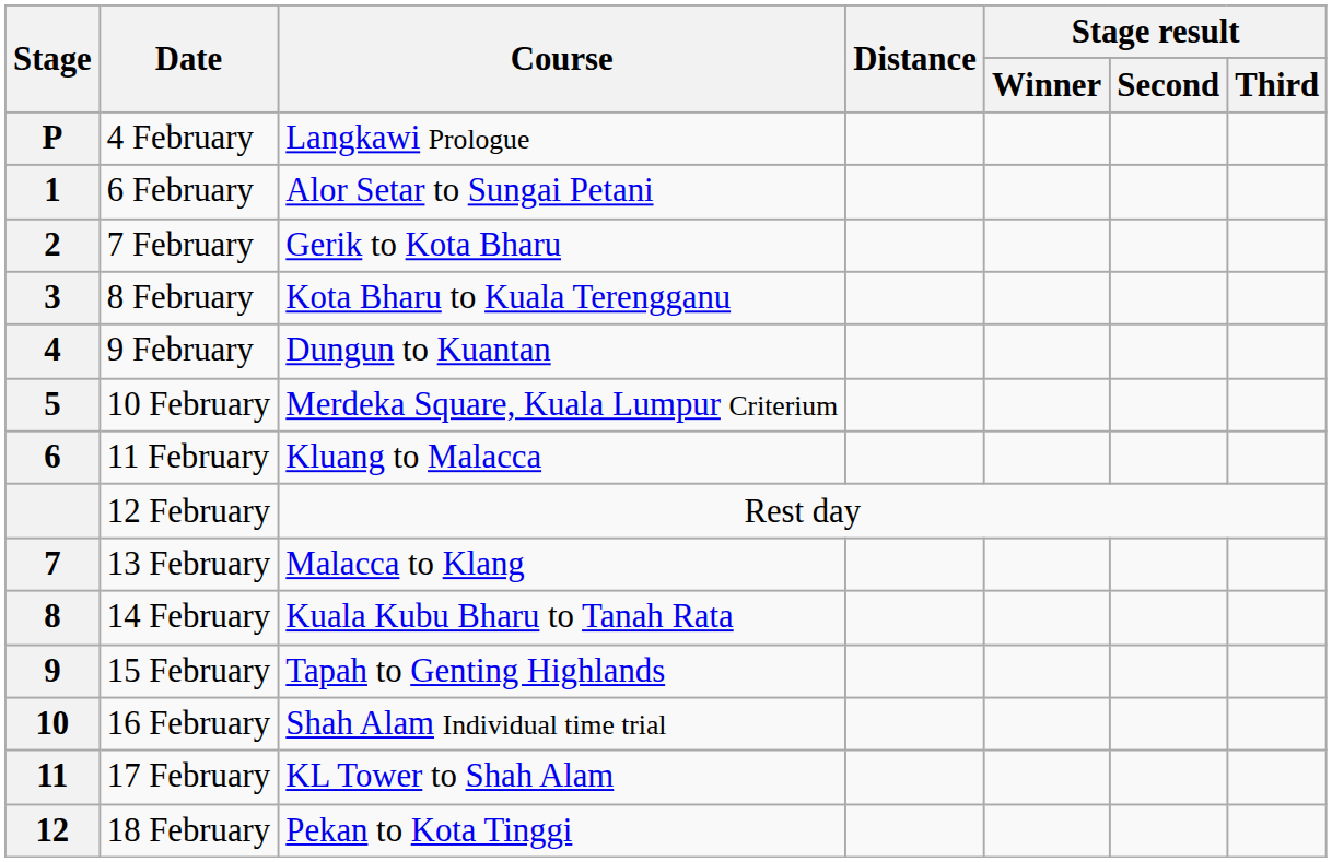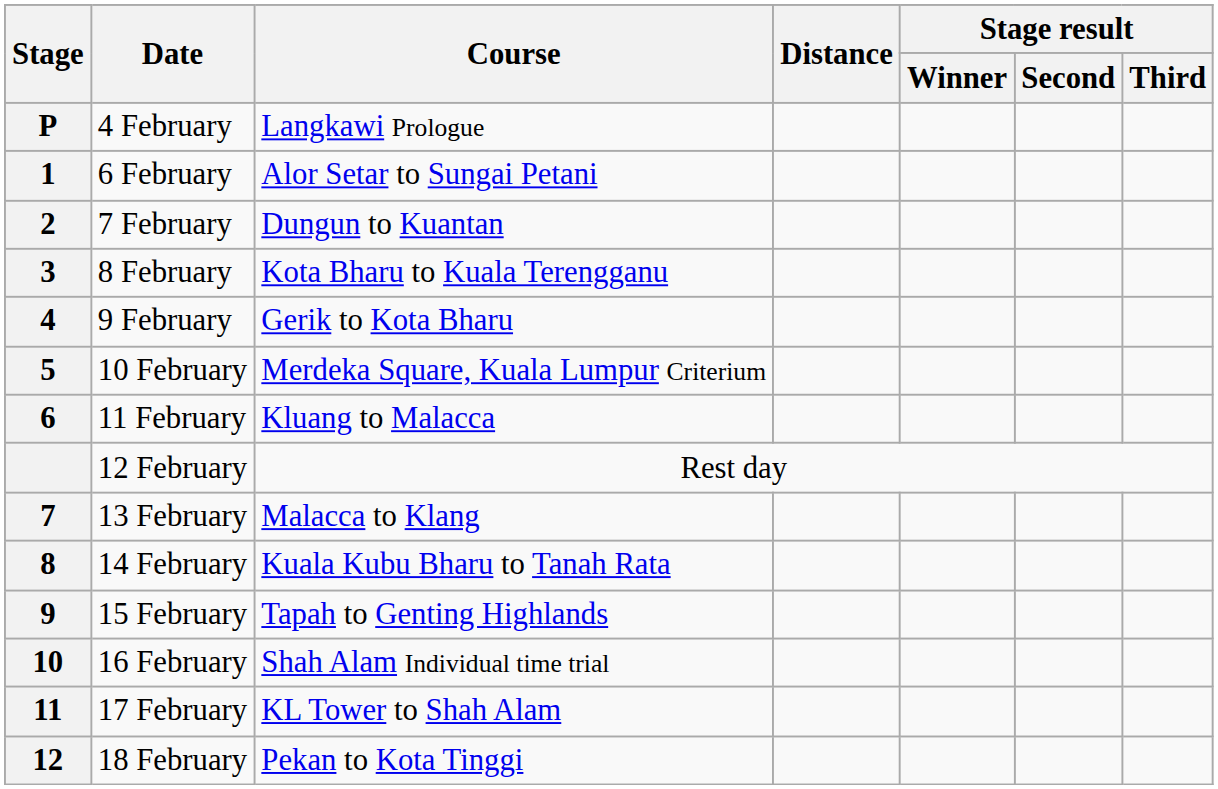7 February | Course: Gerik to Kota Bharu -> Dungun to Kuantan
9 February | Course: Dungun to Kuantan -> Gerik to Kota Bharu
